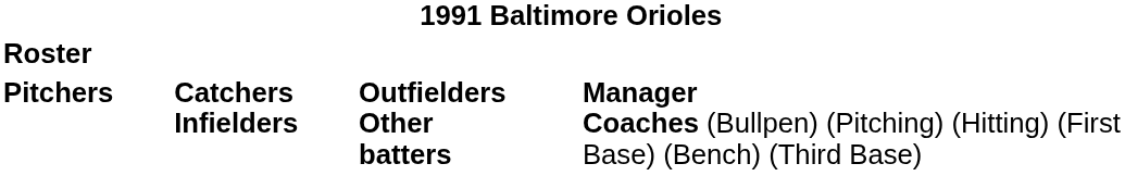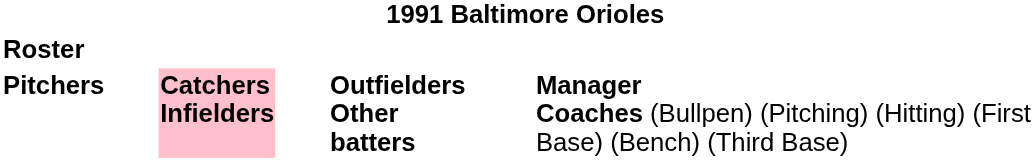Pitchers | column 2: no background -> pink background
